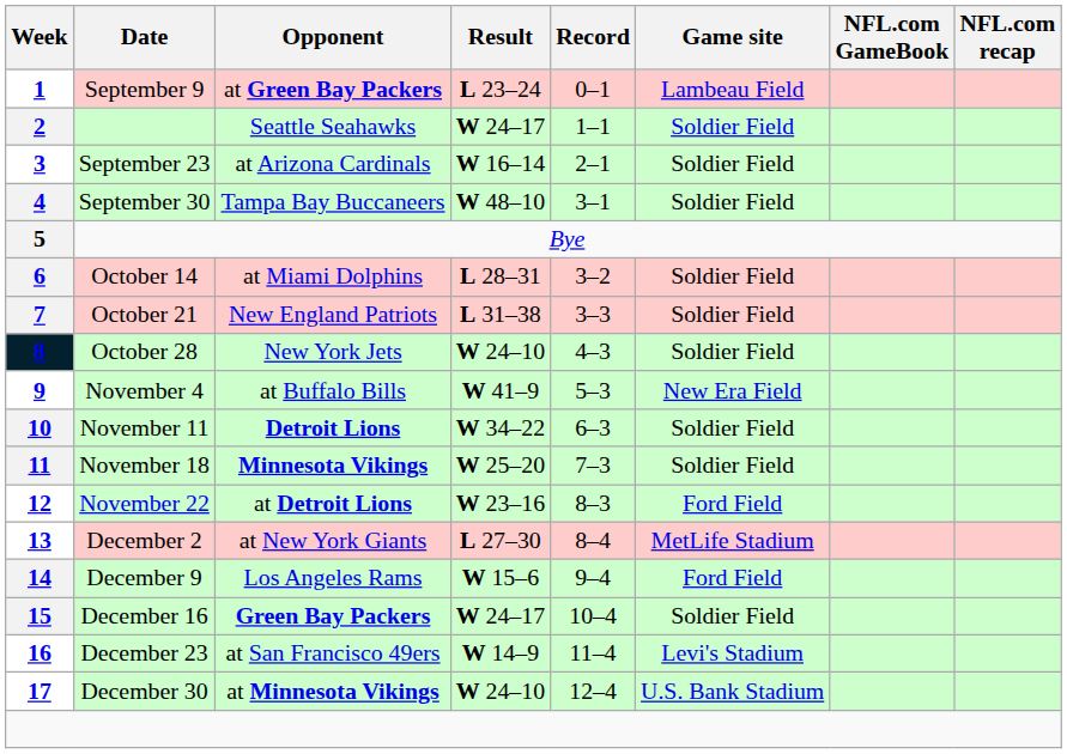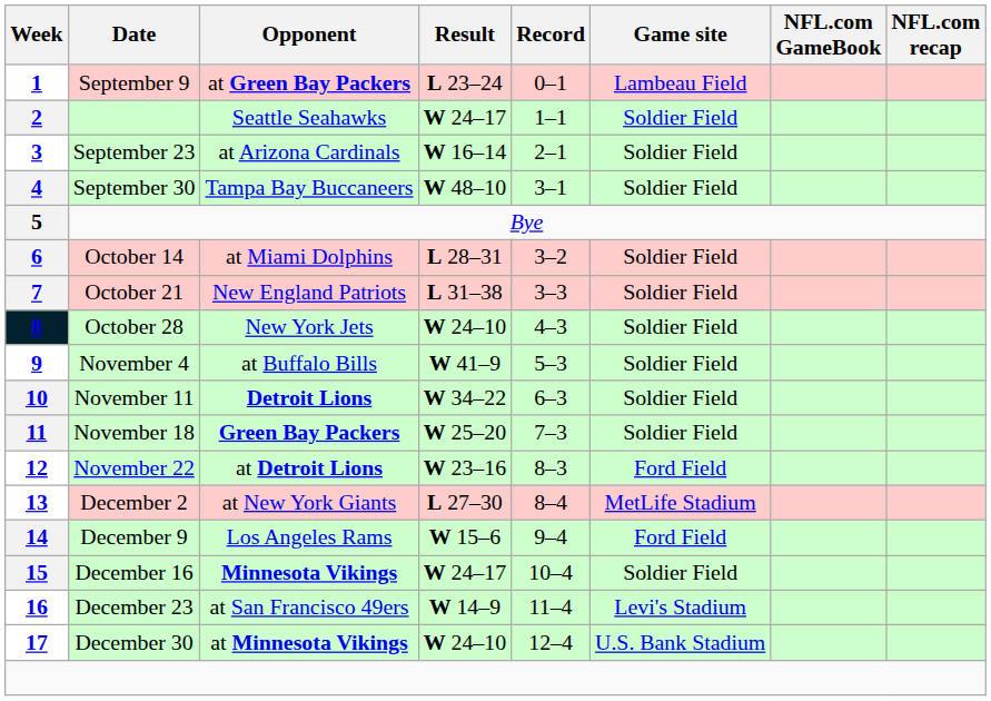9 | Game site: New Era Field -> Soldier Field
11 | Opponent: Minnesota Vikings -> Green Bay Packers
15 | Opponent: Green Bay Packers -> Minnesota Vikings
